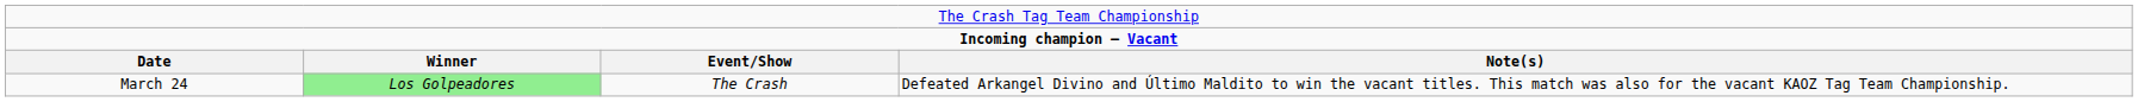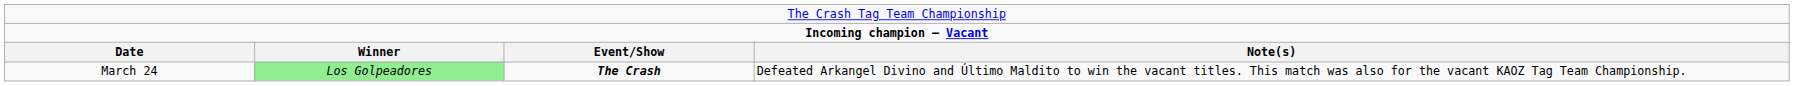March 24 | column 3: normal -> bold
